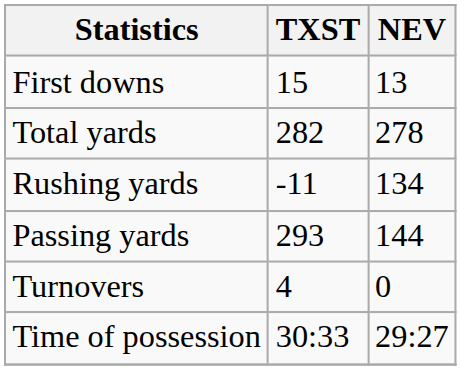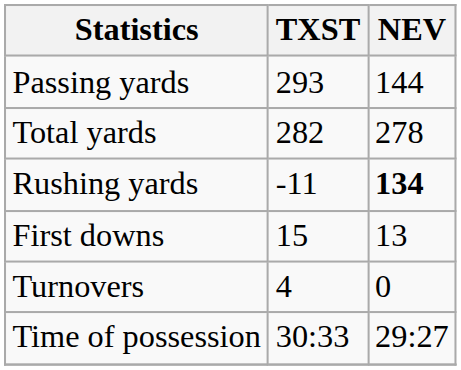rows swapped: First downs <-> Passing yards
Rushing yards | NEV: normal -> bold
